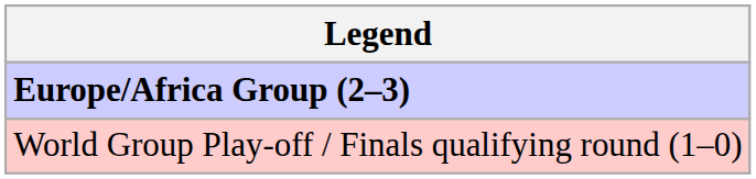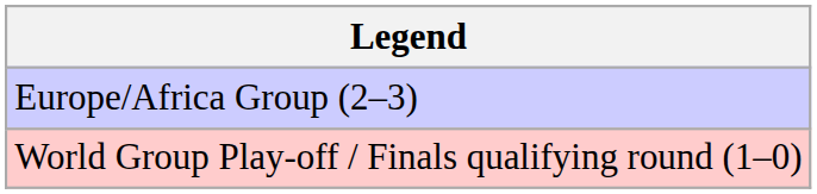row 2 | column 1: bold -> normal
